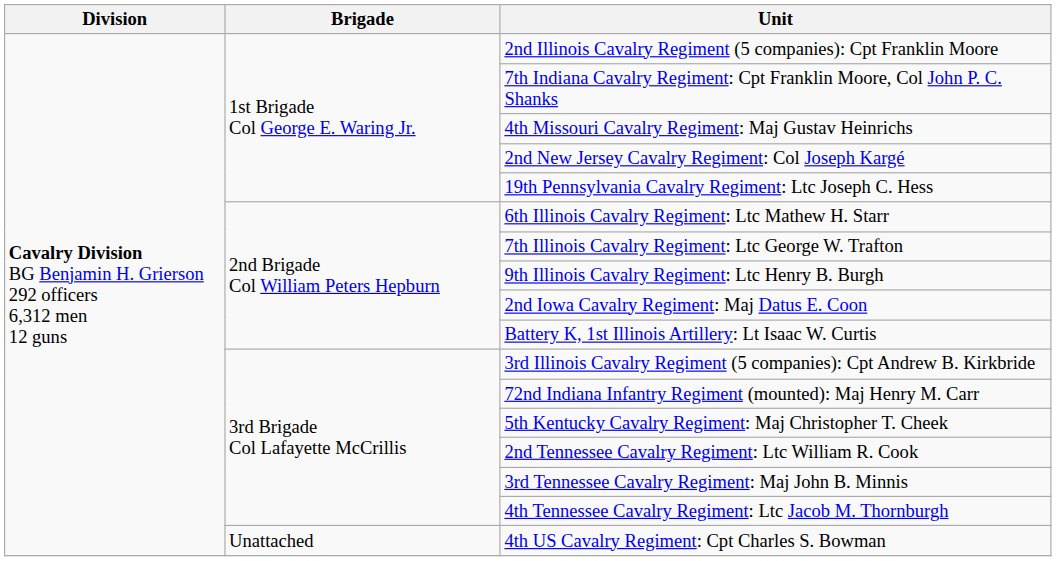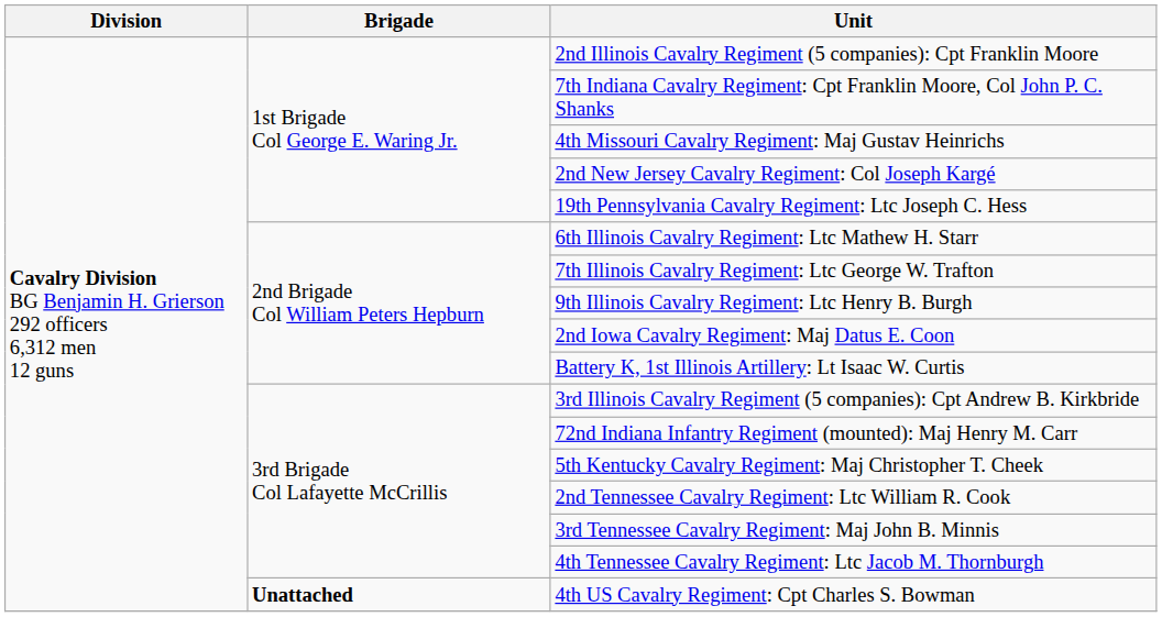4th US Cavalry Regiment: Cpt Charles S. Bowman | Brigade: normal -> bold
